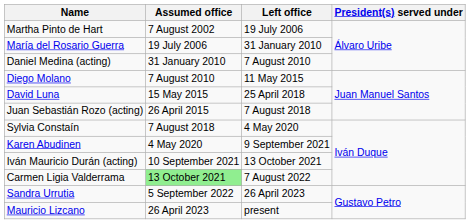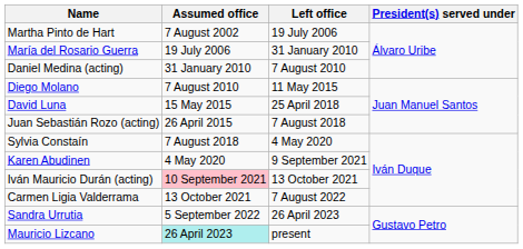Iván Mauricio Durán (acting) | Assumed office: no background -> pink background
Carmen Ligia Valderrama | Assumed office: lightgreen background -> no background
Mauricio Lizcano | Assumed office: no background -> paleturquoise background
